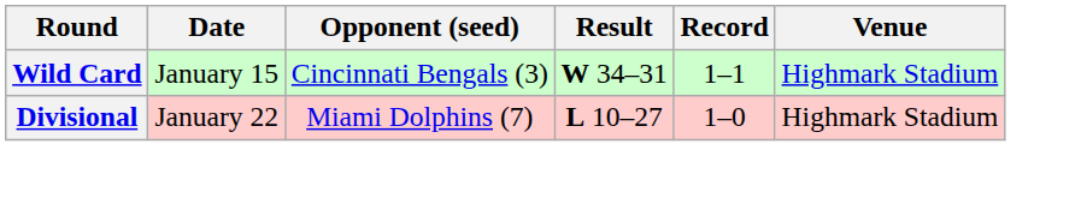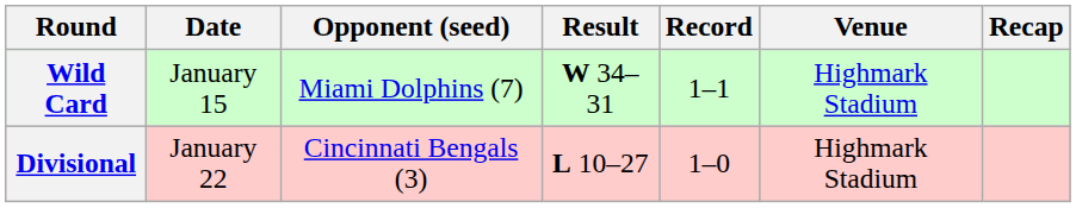+ column: Recap
Wild Card | Opponent (seed): Cincinnati Bengals (3) -> Miami Dolphins (7)
Divisional | Opponent (seed): Miami Dolphins (7) -> Cincinnati Bengals (3)
